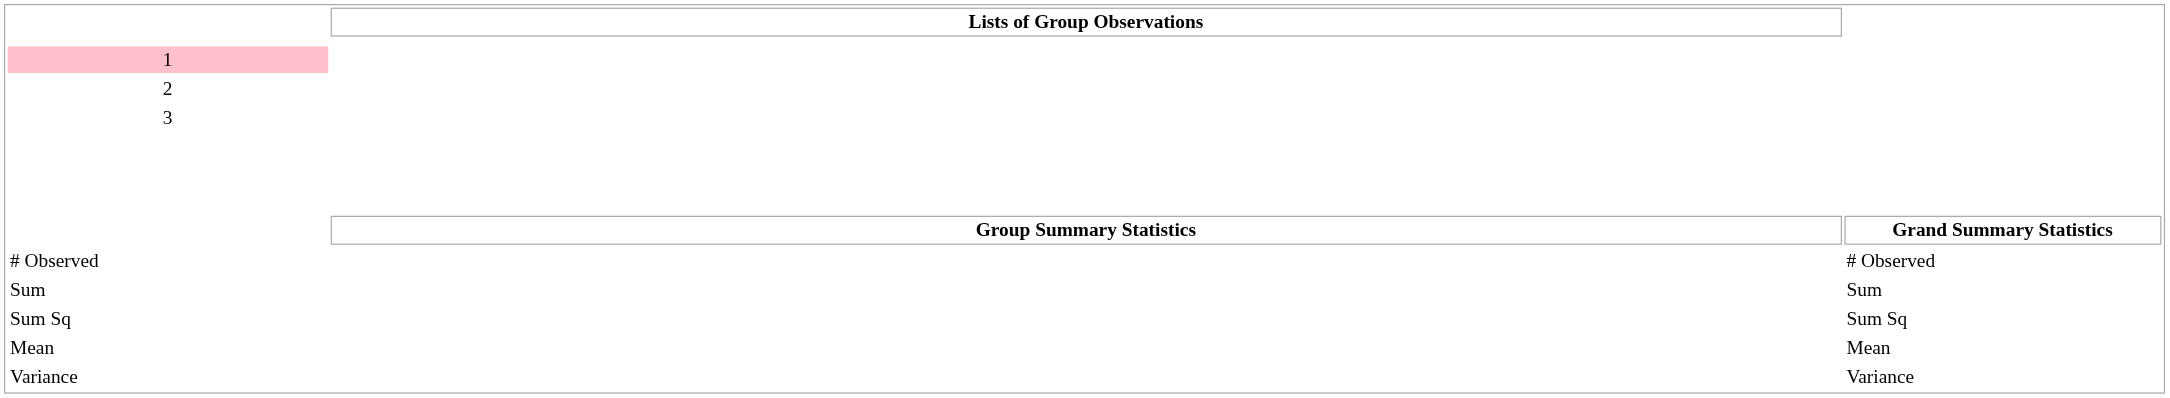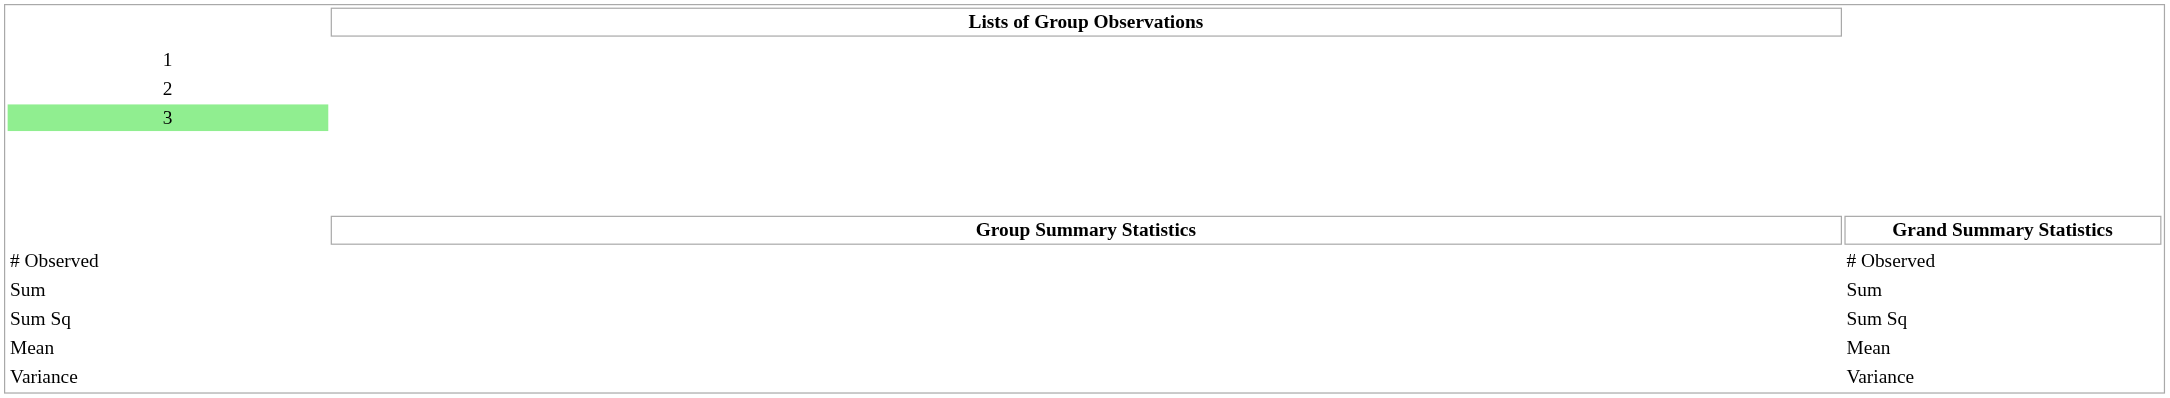1 | column 1: pink background -> no background
3 | column 1: no background -> lightgreen background
